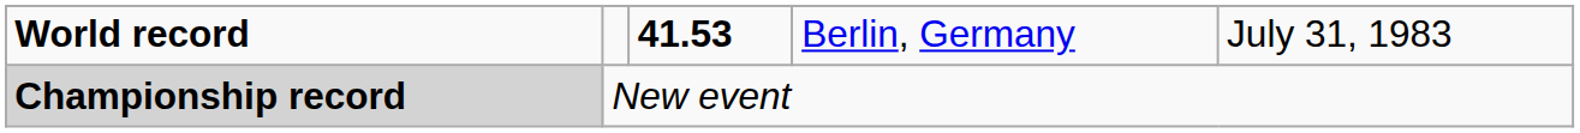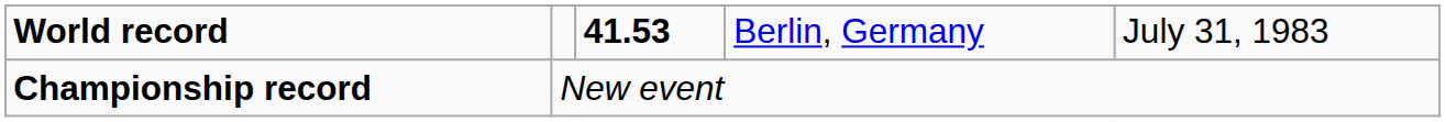Championship record | column 1: lightgrey background -> no background
